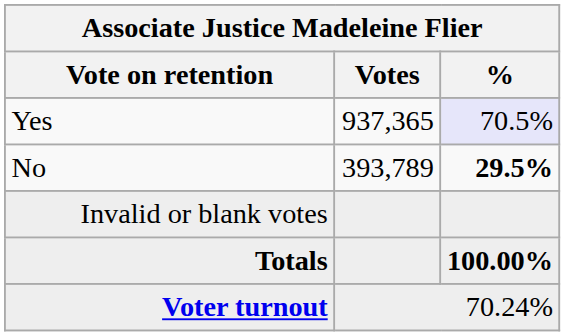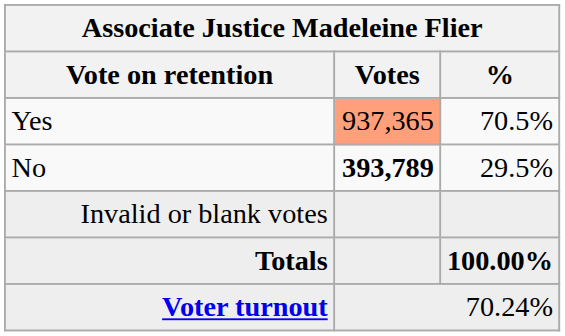Yes | Votes: no background -> lightsalmon background
Yes | %: lavender background -> no background
No | Votes: normal -> bold
No | %: bold -> normal
